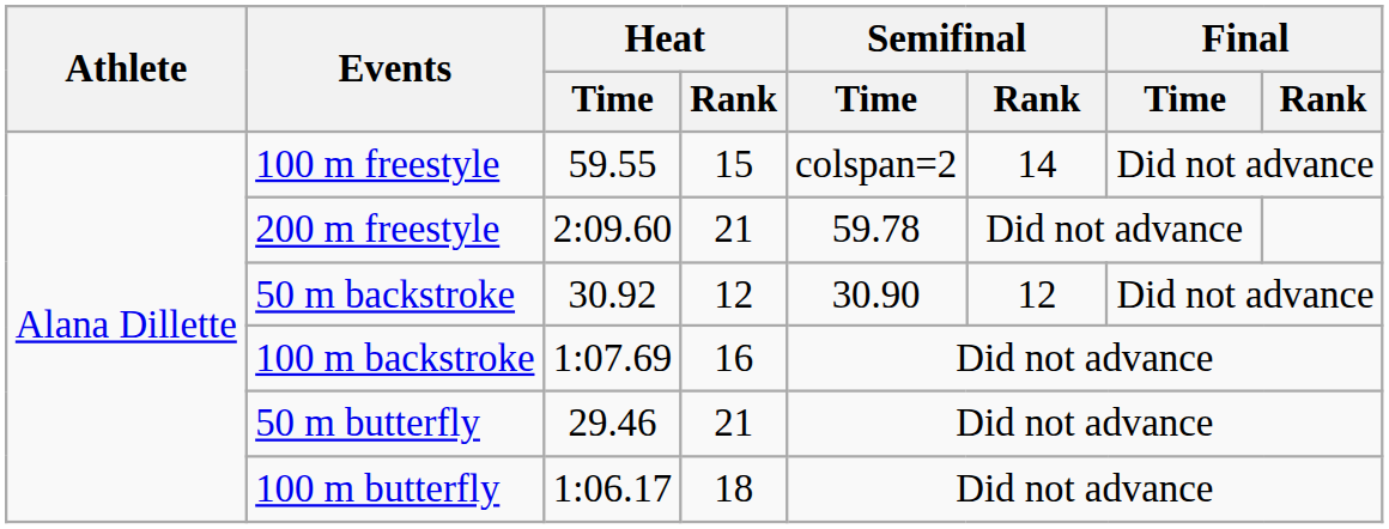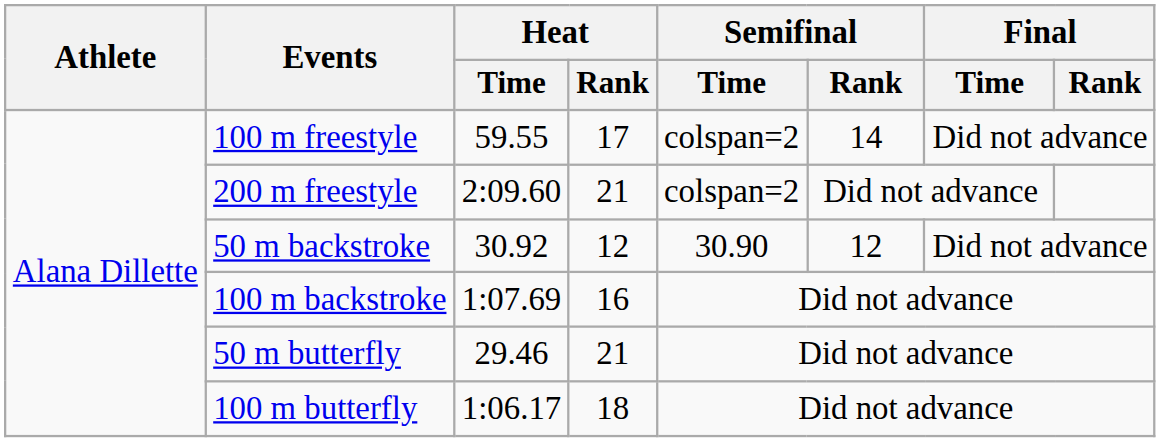100 m freestyle | Heat / Rank: 15 -> 17
200 m freestyle | Semifinal / Time: 59.78 -> colspan=2
